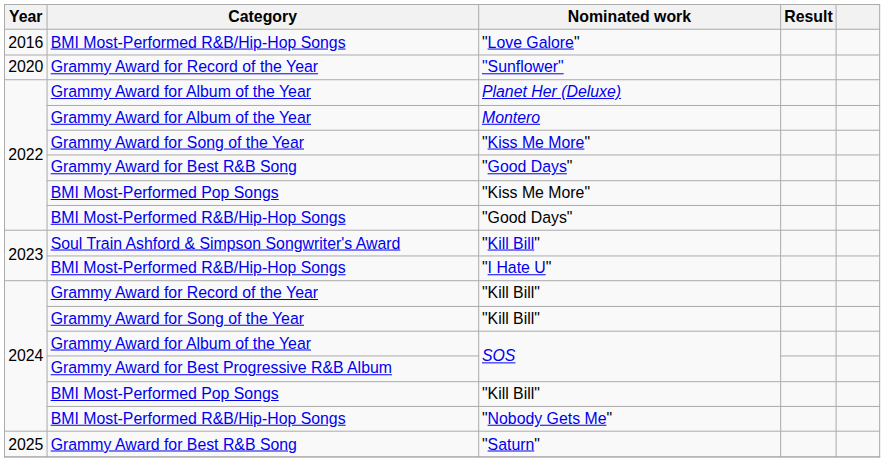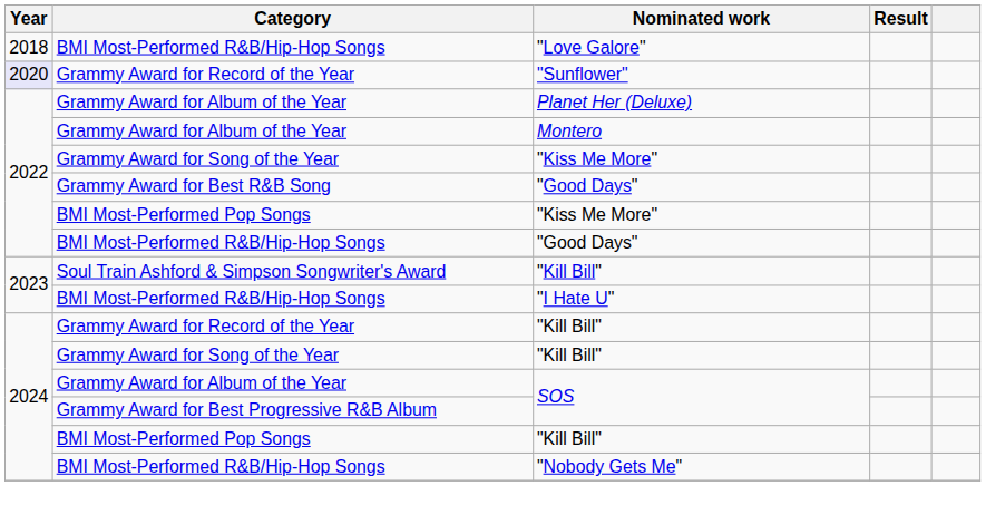"Love Galore" | Year: 2016 -> 2018
"Sunflower" | Year: no background -> lavender background
- row: 2025 | Grammy Award for Best R&B Song | "Saturn"
